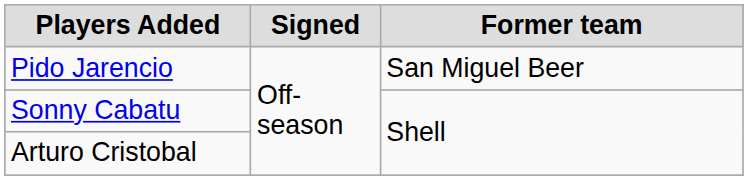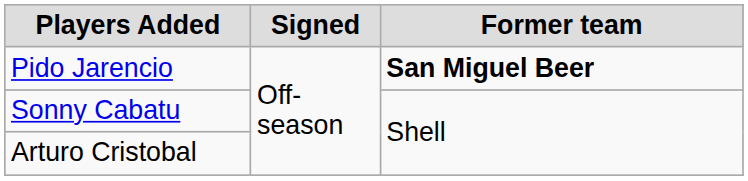Pido Jarencio | Former team: normal -> bold
